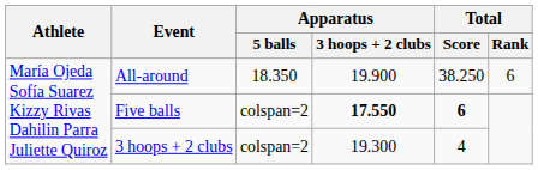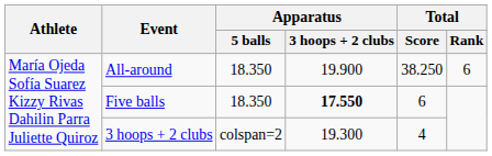Five balls | Apparatus / 5 balls: colspan=2 -> 18.350
Five balls | Total / Score: bold -> normal
